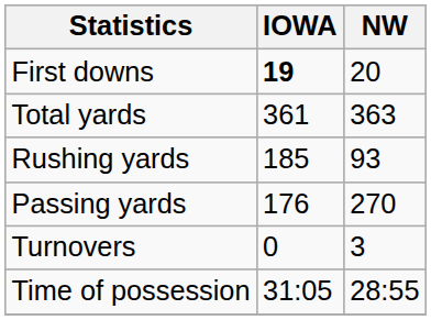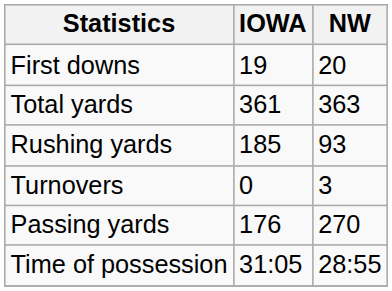First downs | IOWA: bold -> normal
rows swapped: Passing yards <-> Turnovers
